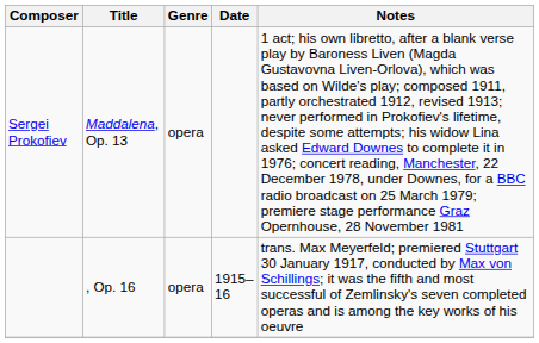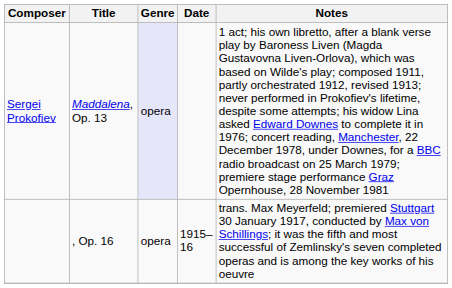Sergei Prokofiev | Genre: no background -> lavender background
